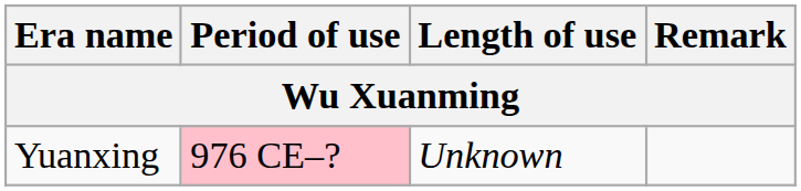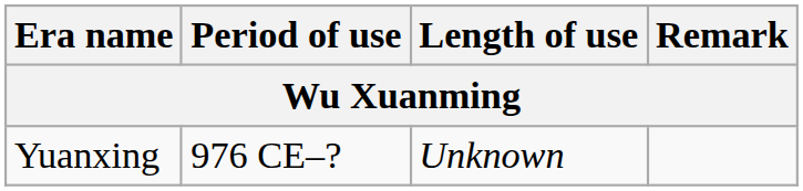Yuanxing | Period of use: pink background -> no background
